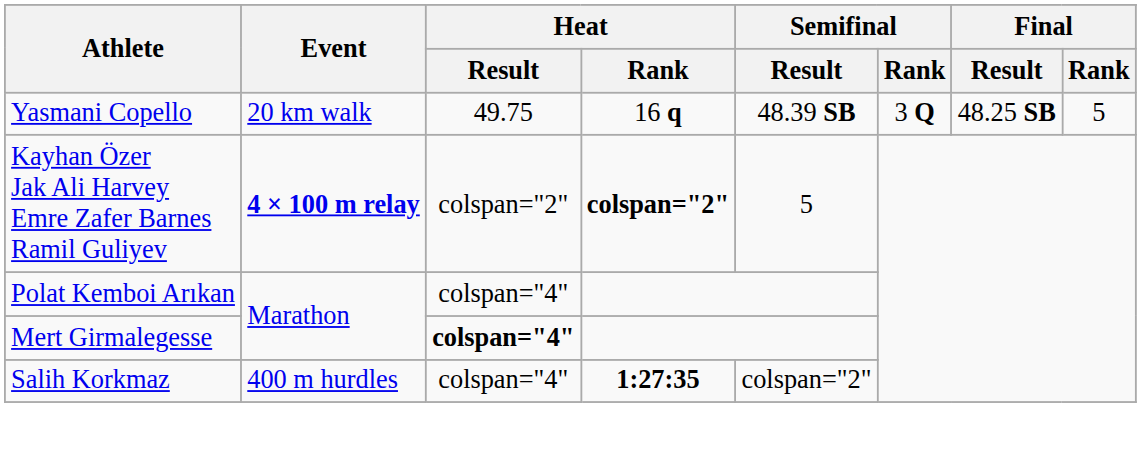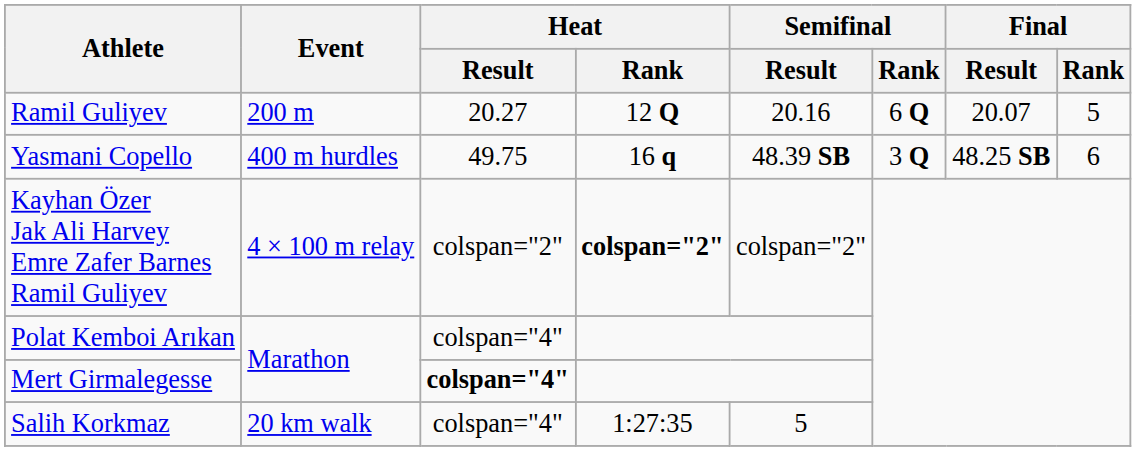+ row: Ramil Guliyev | 200 m | 20.27 | 12 Q | 20.16 | 6 Q | 20.07 | 5
Yasmani Copello | Event: 20 km walk -> 400 m hurdles
Yasmani Copello | Final / Rank: 5 -> 6
Kayhan Özer Jak Ali Harvey Emre Zafer Barnes Ramil Guliyev | Event: bold -> normal
Kayhan Özer Jak Ali Harvey Emre Zafer Barnes Ramil Guliyev | Semifinal / Result: 5 -> colspan="2"
Salih Korkmaz | Event: 400 m hurdles -> 20 km walk
Salih Korkmaz | Heat / Rank: bold -> normal
Salih Korkmaz | Semifinal / Result: colspan="2" -> 5
